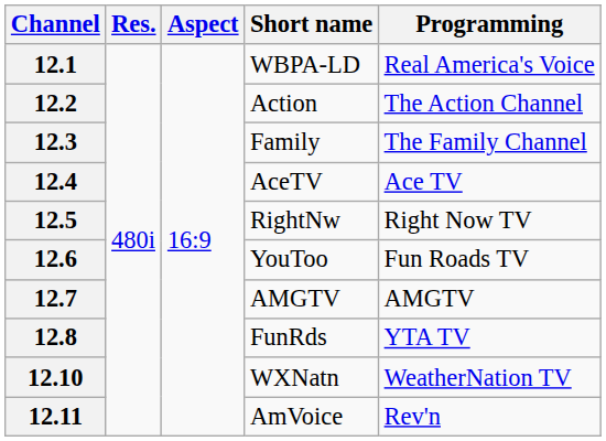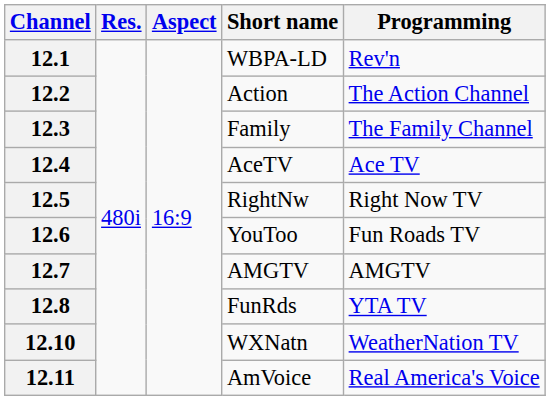12.1 | Programming: Real America's Voice -> Rev'n
12.11 | Programming: Rev'n -> Real America's Voice
